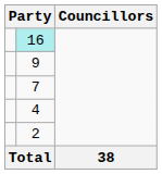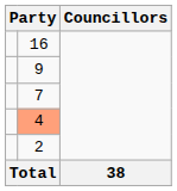16 | column 2: paleturquoise background -> no background
4 | column 2: no background -> lightsalmon background
